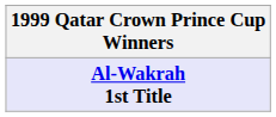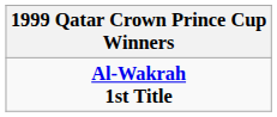row 2 | column 1: lavender background -> no background
